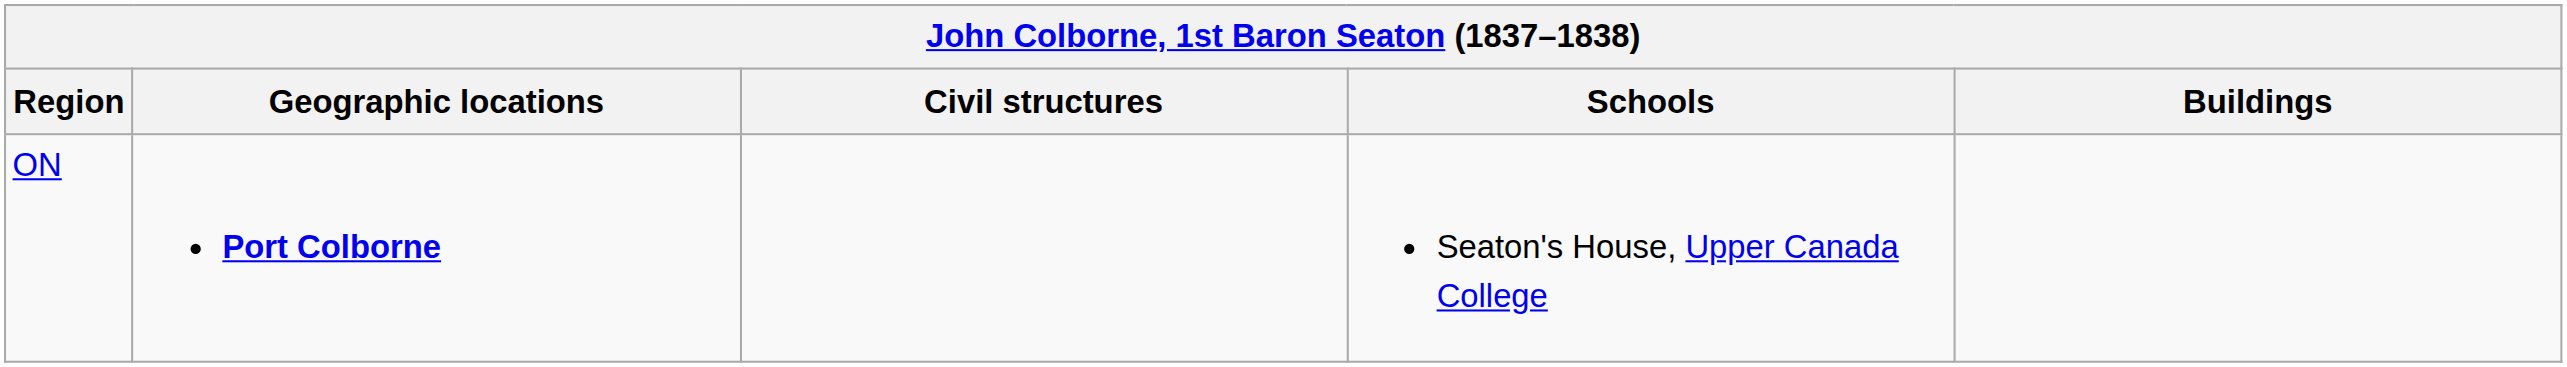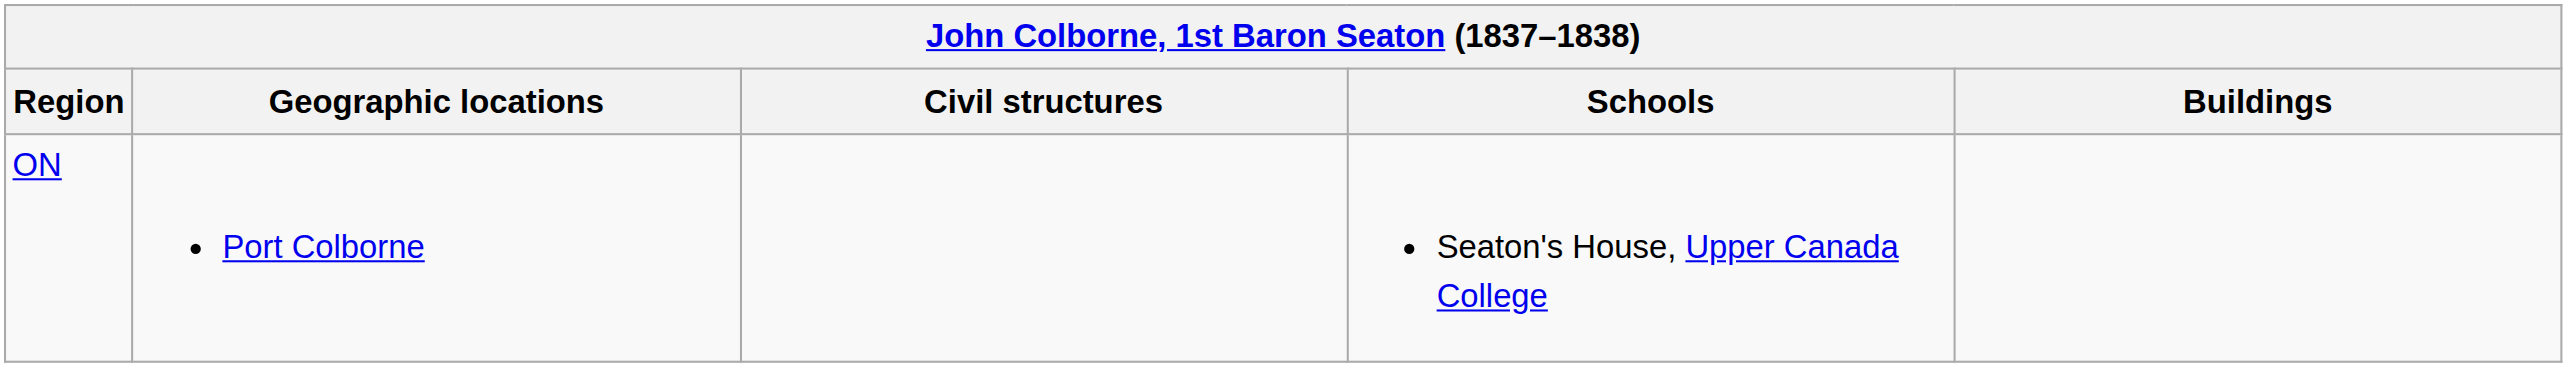ON | Geographic locations: bold -> normal
